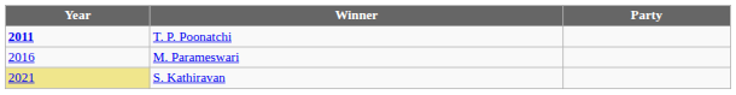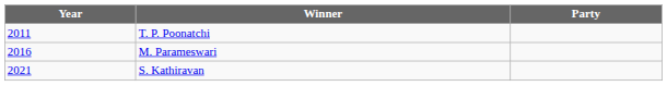T. P. Poonatchi | Year: bold -> normal
S. Kathiravan | Year: khaki background -> no background
